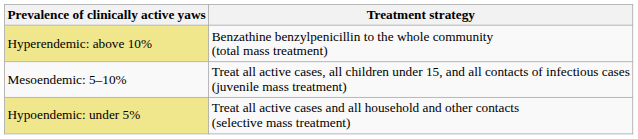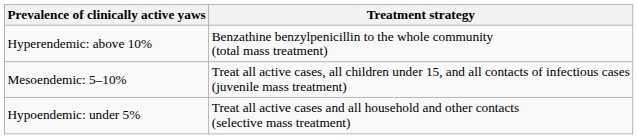row 2 | Prevalence of clinically active yaws: khaki background -> no background
row 4 | Prevalence of clinically active yaws: khaki background -> no background
